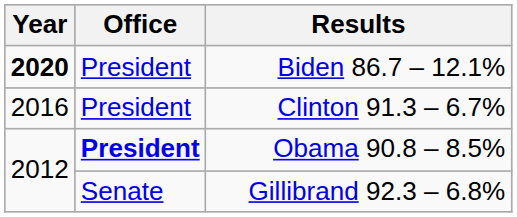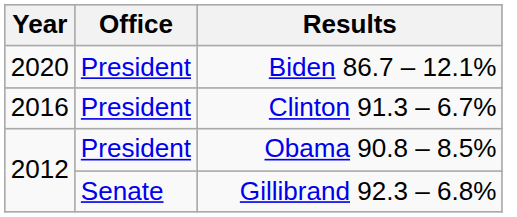Biden 86.7 – 12.1% | Year: bold -> normal
Obama 90.8 – 8.5% | Office: bold -> normal
